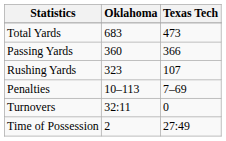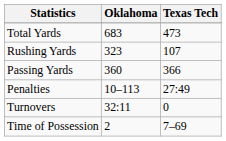rows swapped: Passing Yards <-> Rushing Yards
Penalties | Texas Tech: 7–69 -> 27:49
Time of Possession | Texas Tech: 27:49 -> 7–69
